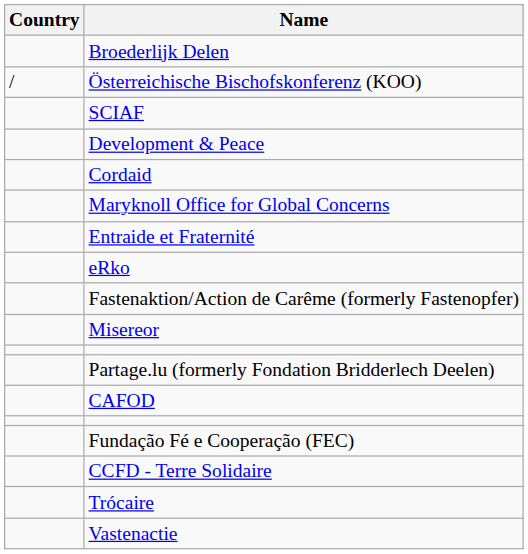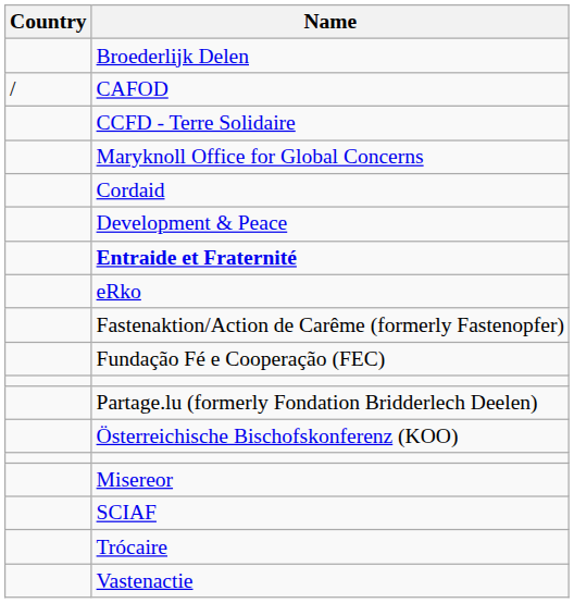row 3 | Name: Österreichische Bischofskonferenz (KOO) -> CAFOD
row 4 | Name: SCIAF -> CCFD - Terre Solidaire
row 5 | Name: Development & Peace -> Maryknoll Office for Global Concerns
row 7 | Name: Maryknoll Office for Global Concerns -> Development & Peace
row 8 | Name: normal -> bold
row 11 | Name: Misereor -> Fundação Fé e Cooperação (FEC)
row 14 | Name: CAFOD -> Österreichische Bischofskonferenz (KOO)
row 16 | Name: Fundação Fé e Cooperação (FEC) -> Misereor
row 17 | Name: CCFD - Terre Solidaire -> SCIAF
